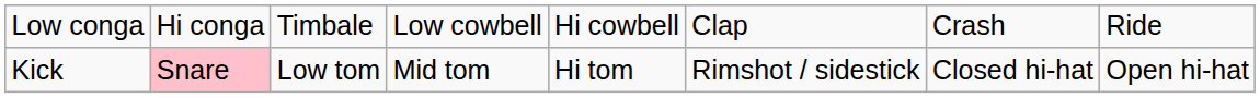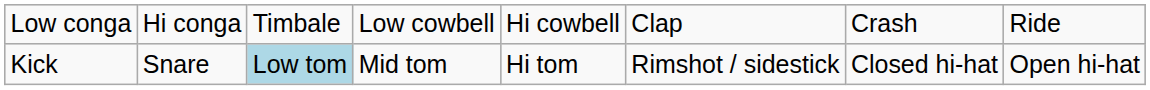Kick | column 2: pink background -> no background
Kick | column 3: no background -> lightblue background
